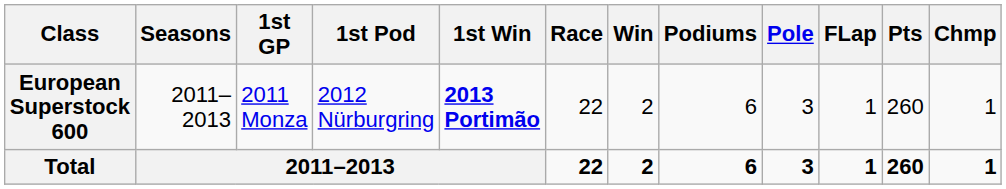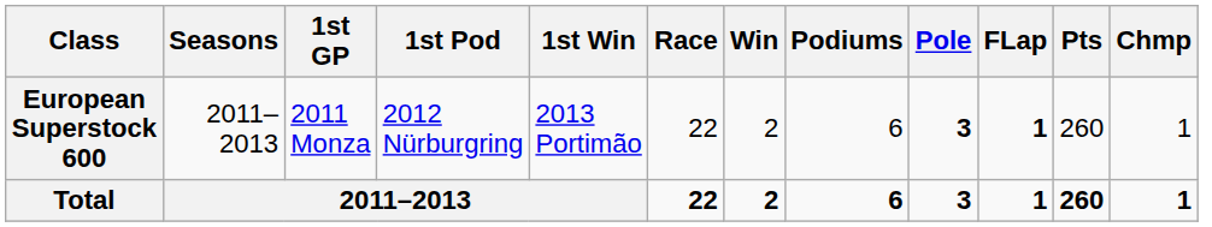European Superstock 600 | 1st Win: bold -> normal
European Superstock 600 | Pole: normal -> bold
European Superstock 600 | FLap: normal -> bold
